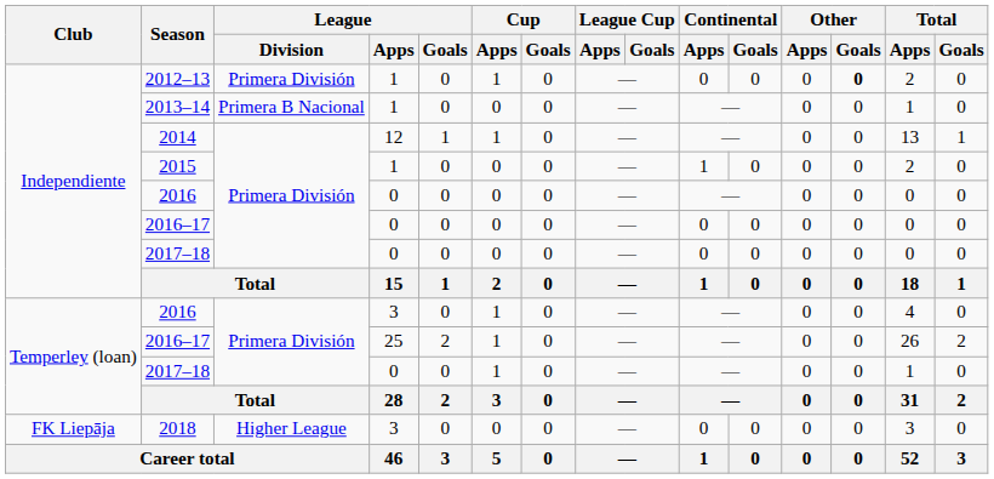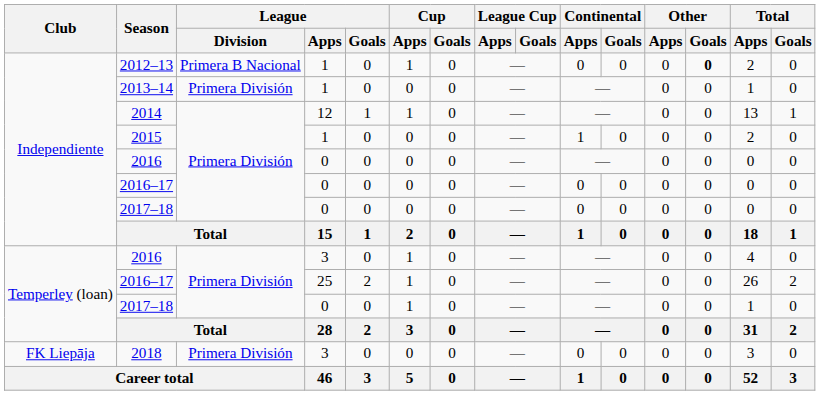2012–13 | League / Division: Primera División -> Primera B Nacional
2013–14 | League / Division: Primera B Nacional -> Primera División
2018 | League / Division: Higher League -> Primera División
